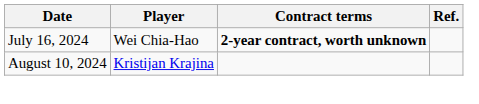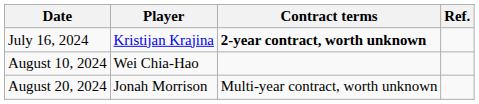July 16, 2024 | Player: Wei Chia-Hao -> Kristijan Krajina
August 10, 2024 | Player: Kristijan Krajina -> Wei Chia-Hao
+ row: August 20, 2024 | Jonah Morrison | Multi-year contract, worth unknown
